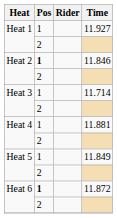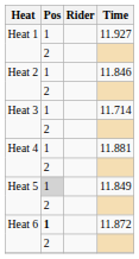11.846 | Pos: bold -> normal
11.849 | Pos: no background -> lightgrey background
